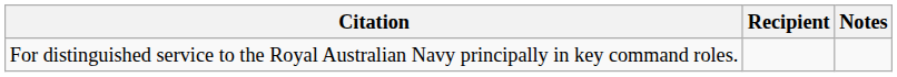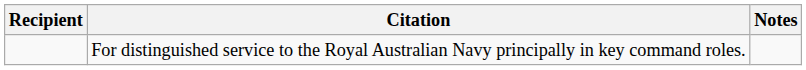columns swapped: Recipient <-> Citation
